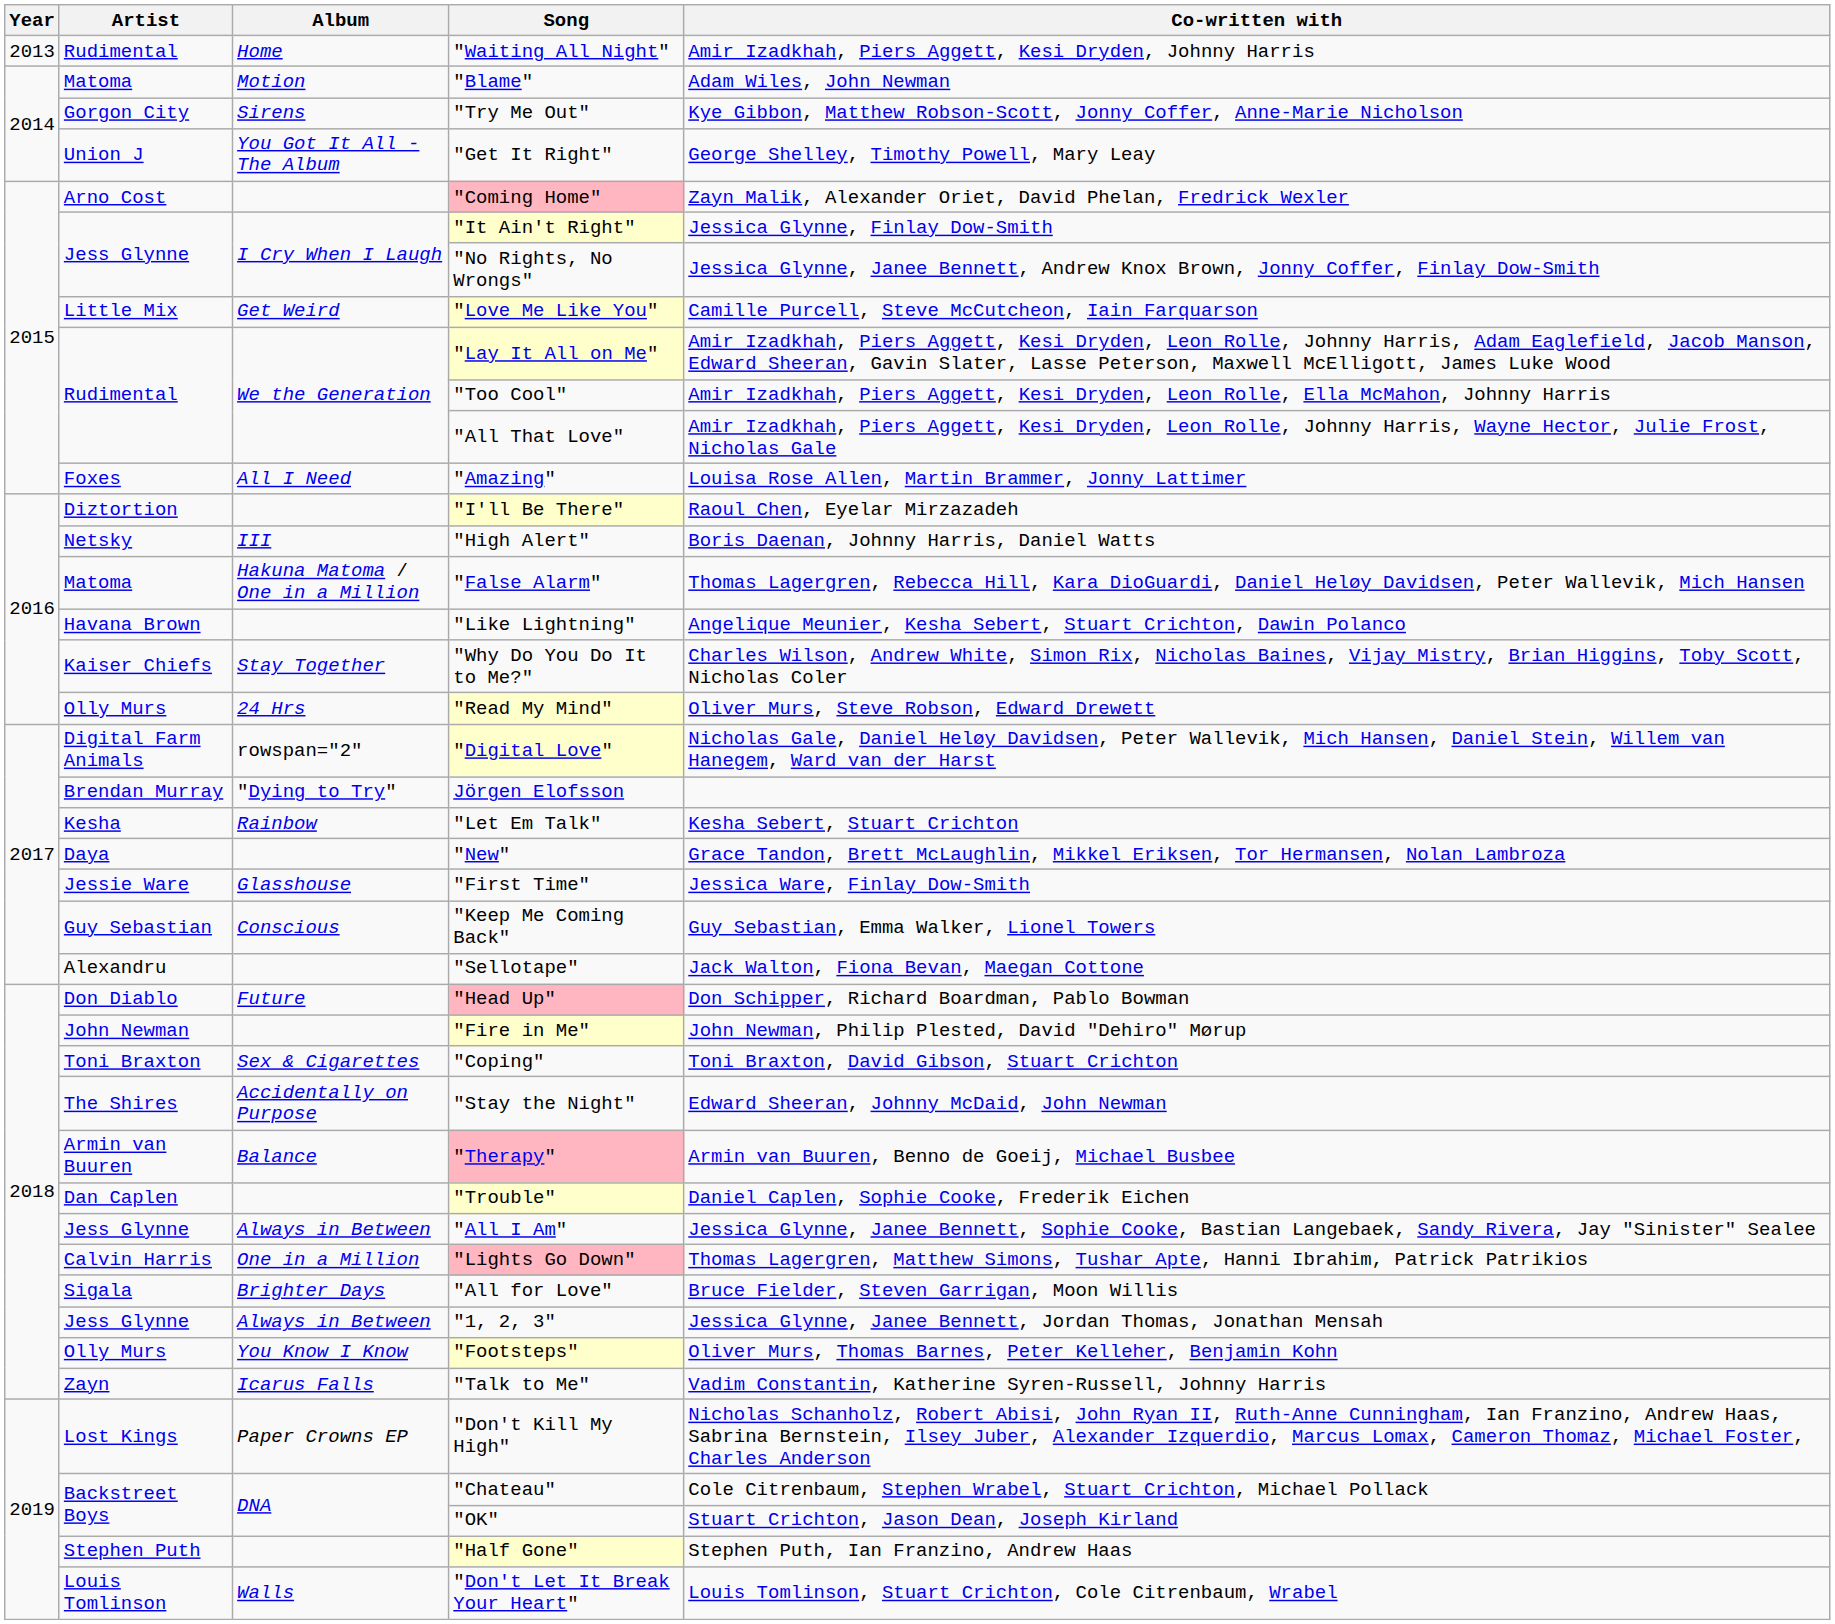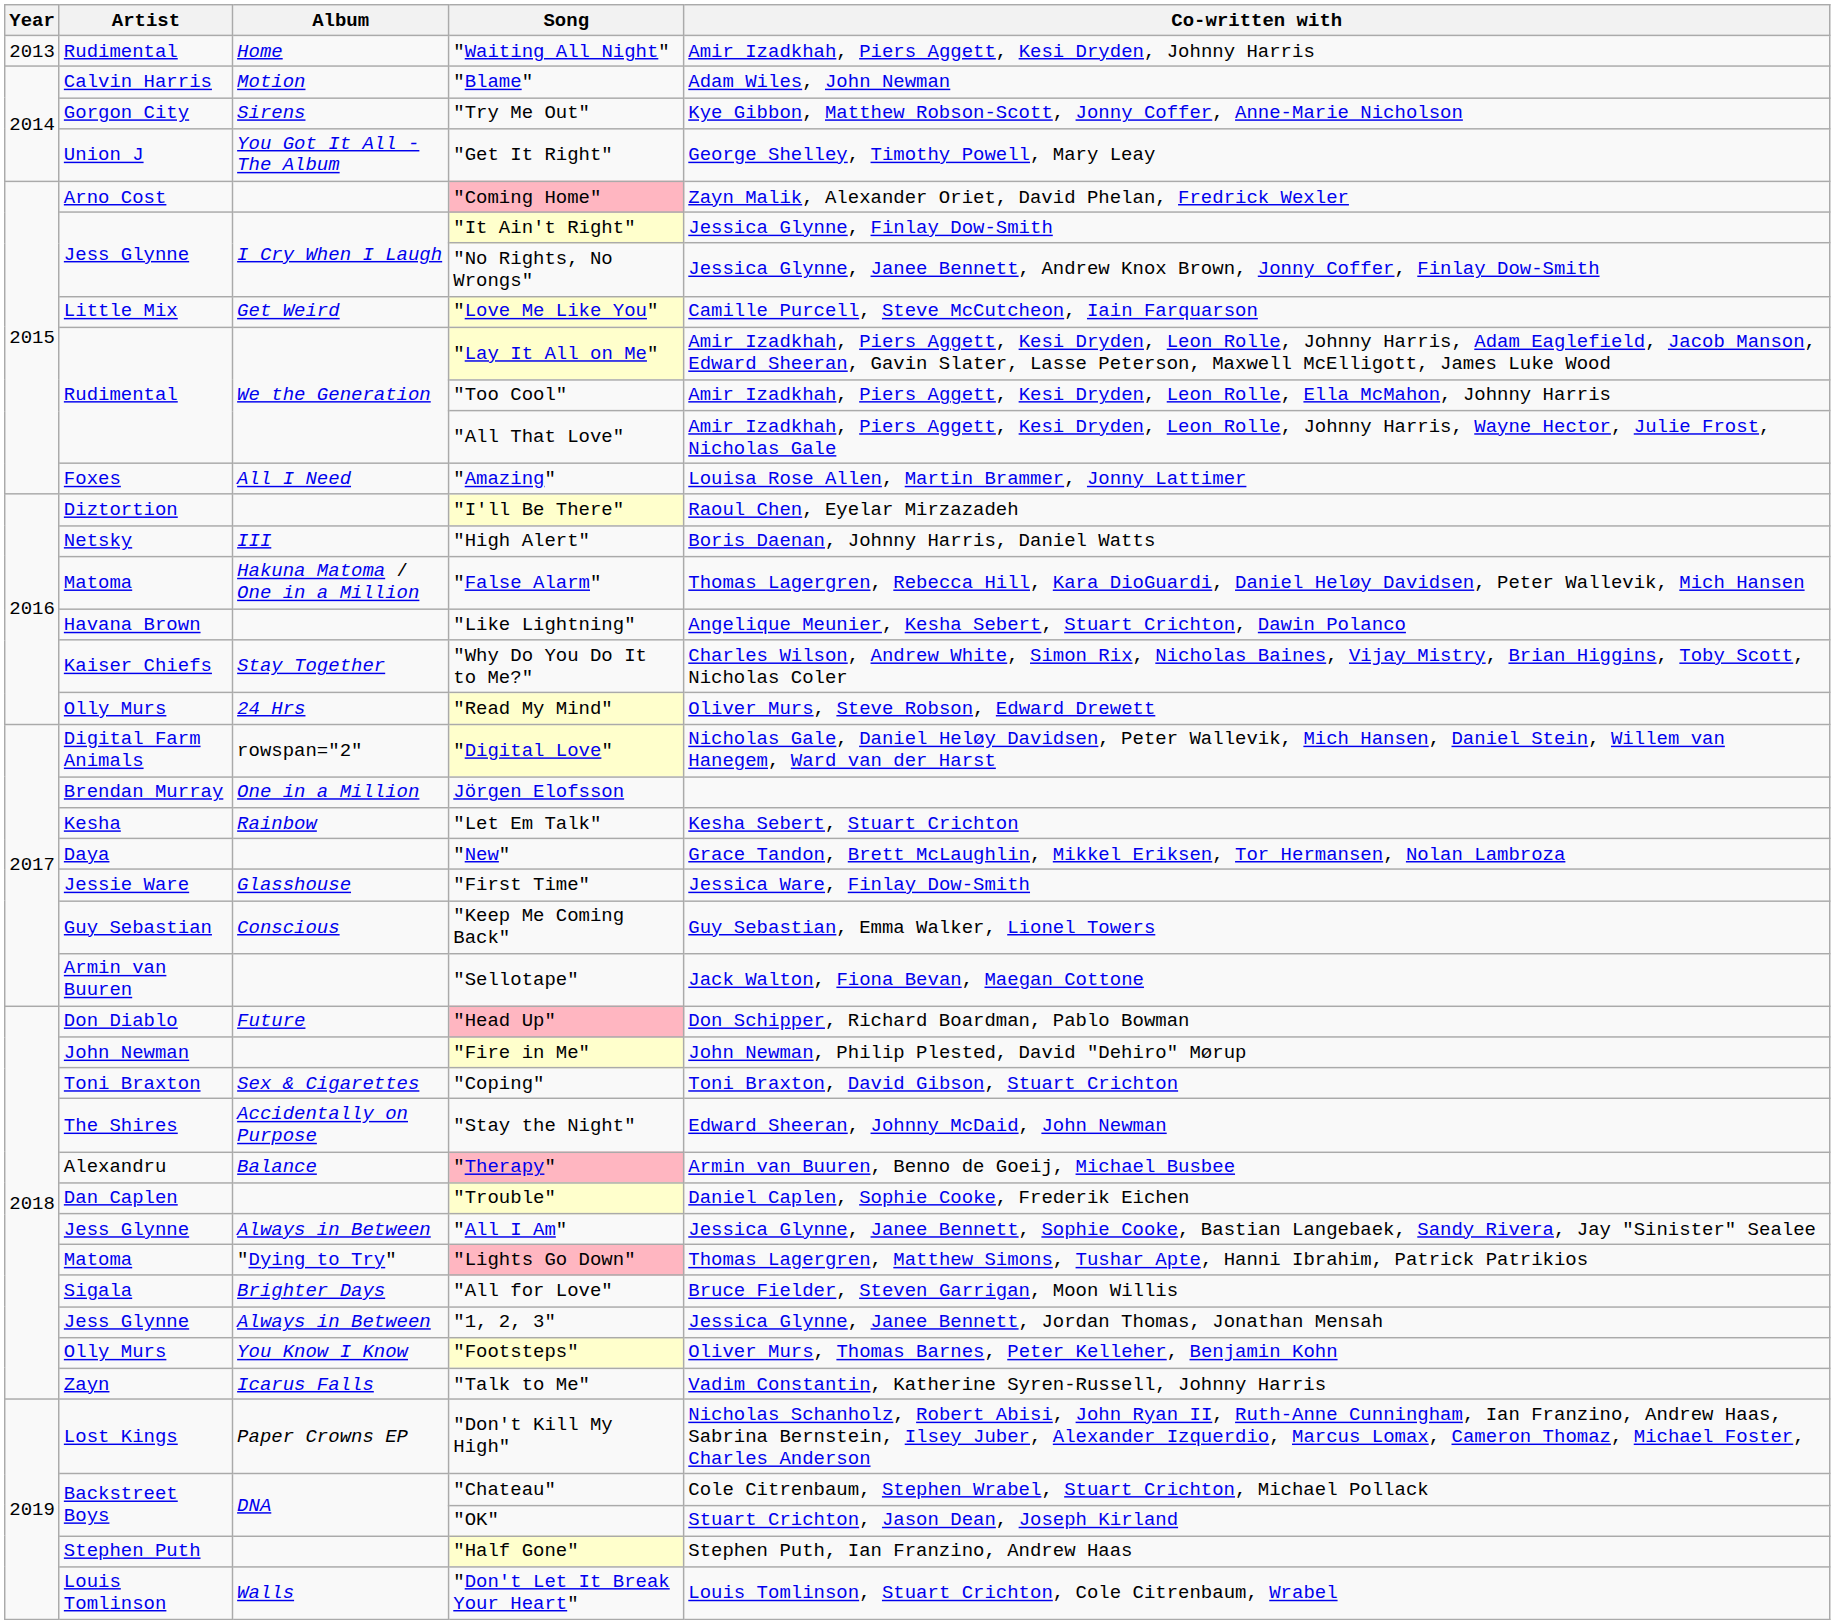"Blame" | Artist: Matoma -> Calvin Harris
Jörgen Elofsson | Album: "Dying to Try" -> One in a Million
"Sellotape" | Artist: Alexandru -> Armin van Buuren
"Therapy" | Artist: Armin van Buuren -> Alexandru
"Lights Go Down" | Artist: Calvin Harris -> Matoma
"Lights Go Down" | Album: One in a Million -> "Dying to Try"
